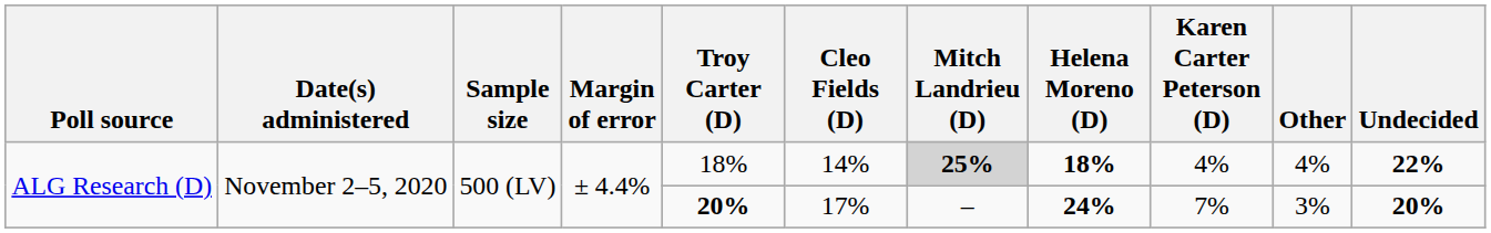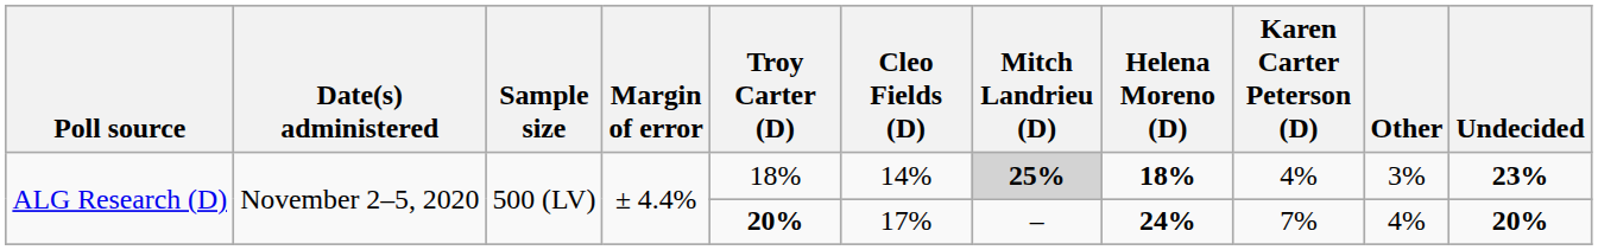row 2 | Other: 4% -> 3%
row 2 | Undecided: 22% -> 23%
row 3 | Other: 3% -> 4%
